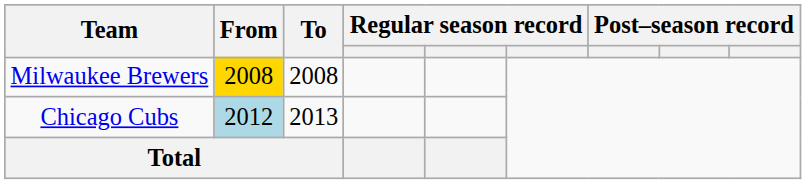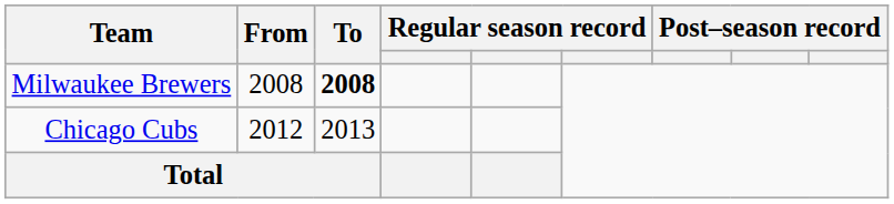Milwaukee Brewers | From: gold background -> no background
Milwaukee Brewers | To: normal -> bold
Chicago Cubs | From: lightblue background -> no background
